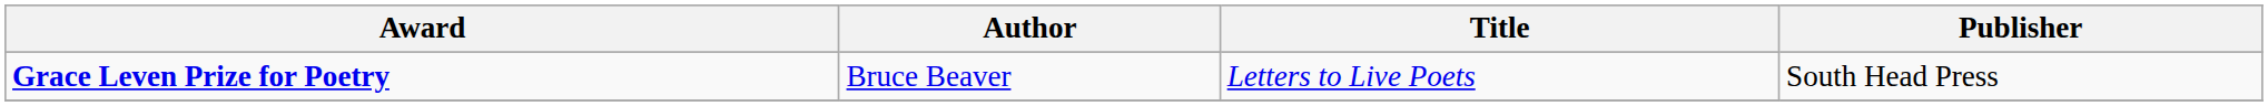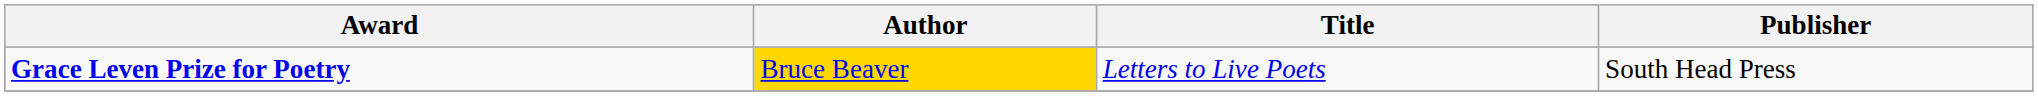Grace Leven Prize for Poetry | Author: no background -> gold background
